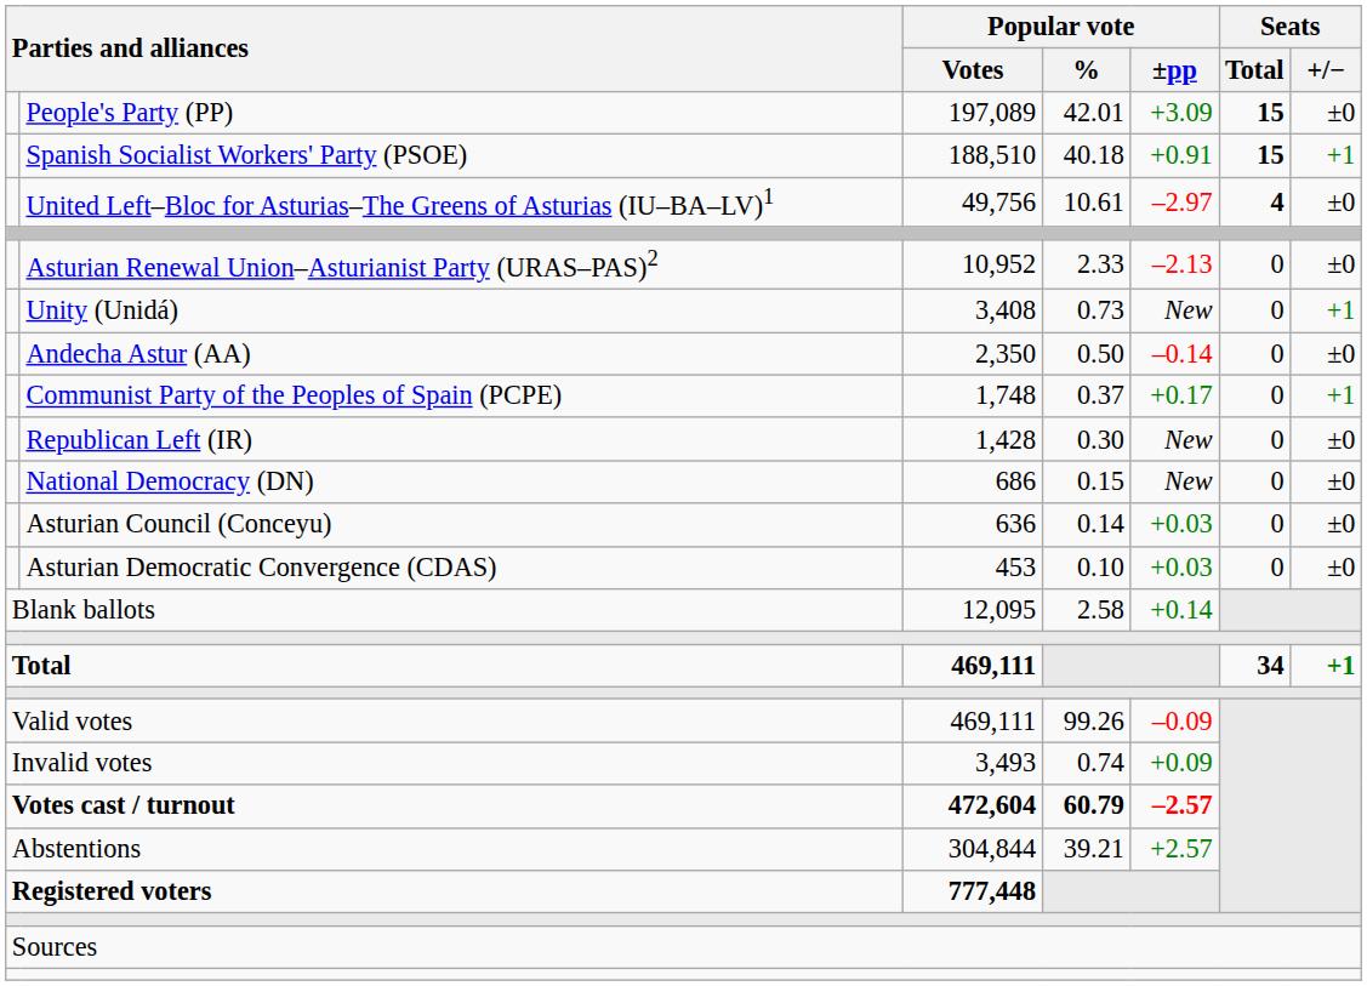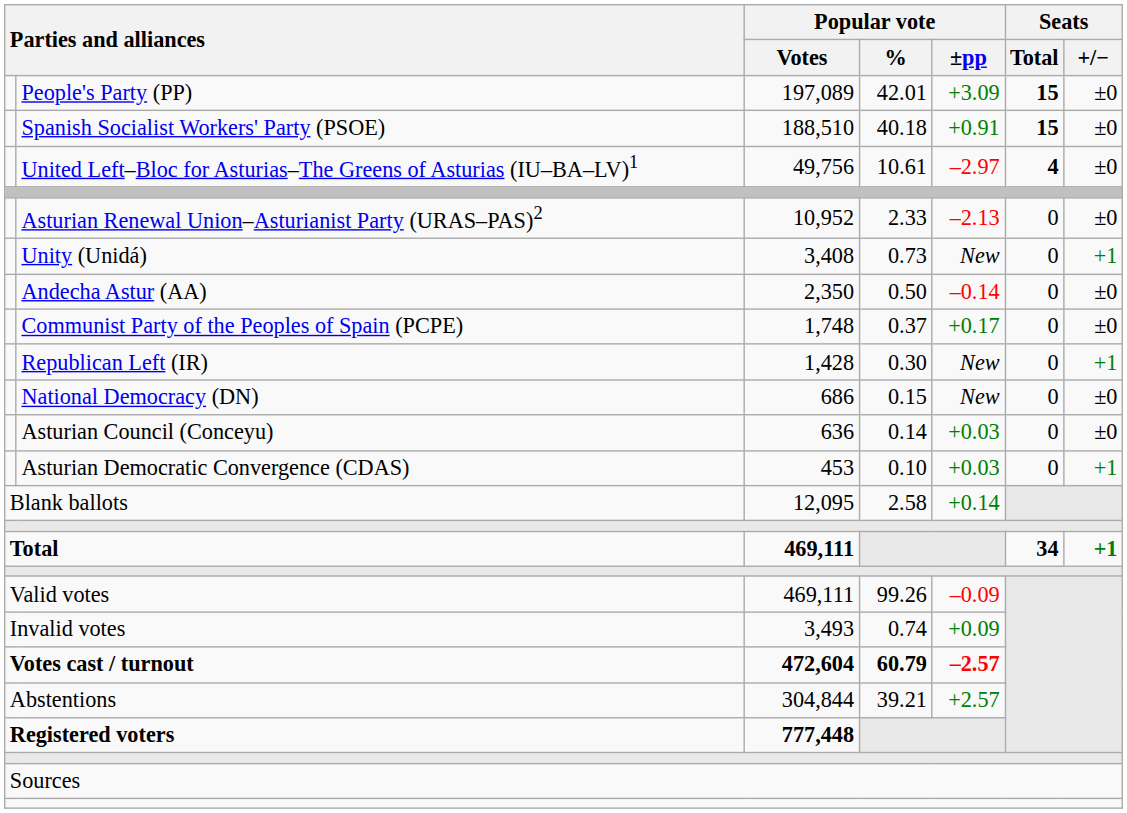Spanish Socialist Workers' Party (PSOE) | Seats / +/−: +1 -> ±0
Communist Party of the Peoples of Spain (PCPE) | Seats / +/−: +1 -> ±0
Republican Left (IR) | Seats / +/−: ±0 -> +1
Asturian Democratic Convergence (CDAS) | Seats / +/−: ±0 -> +1
